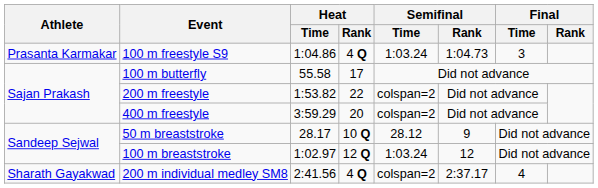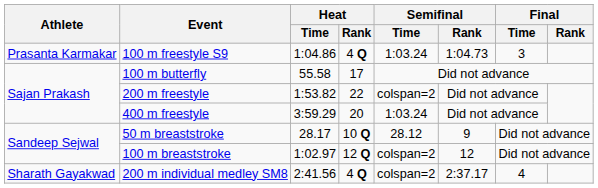400 m freestyle | Semifinal / Time: colspan=2 -> 1:03.24
100 m breaststroke | Semifinal / Time: 1:03.24 -> colspan=2
